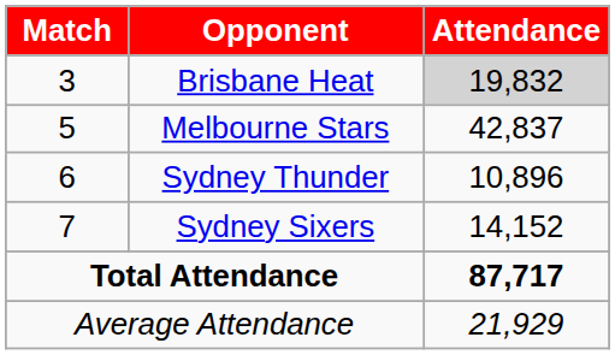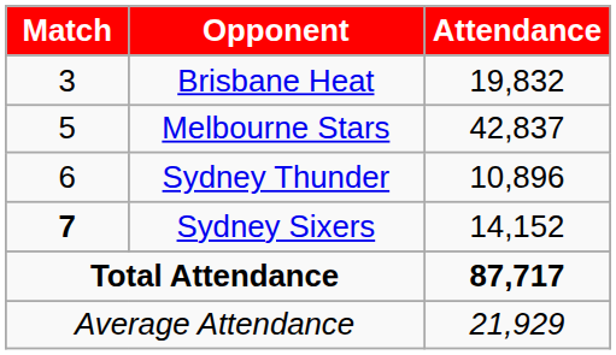Brisbane Heat | Attendance: lightgrey background -> no background
Sydney Sixers | Match: normal -> bold
